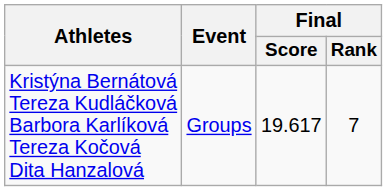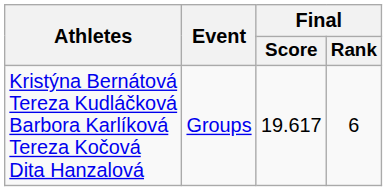row 3 | Final / Rank: 7 -> 6
